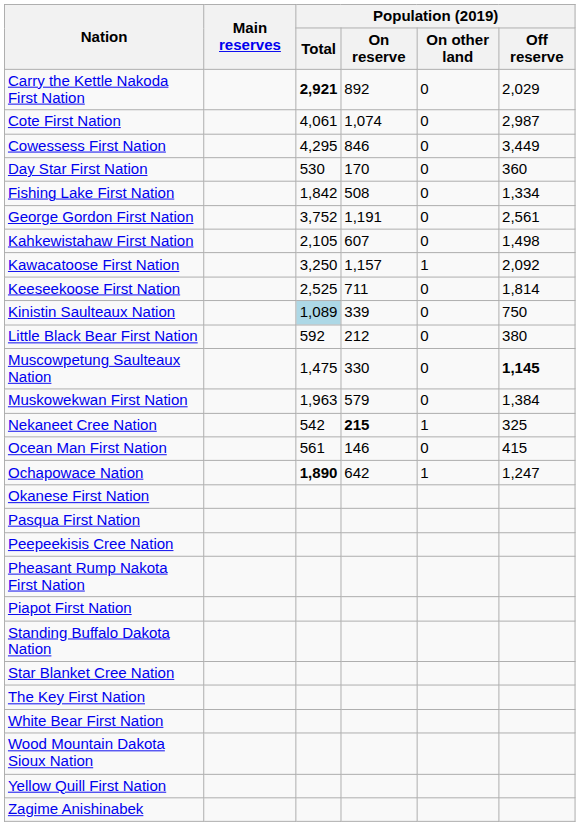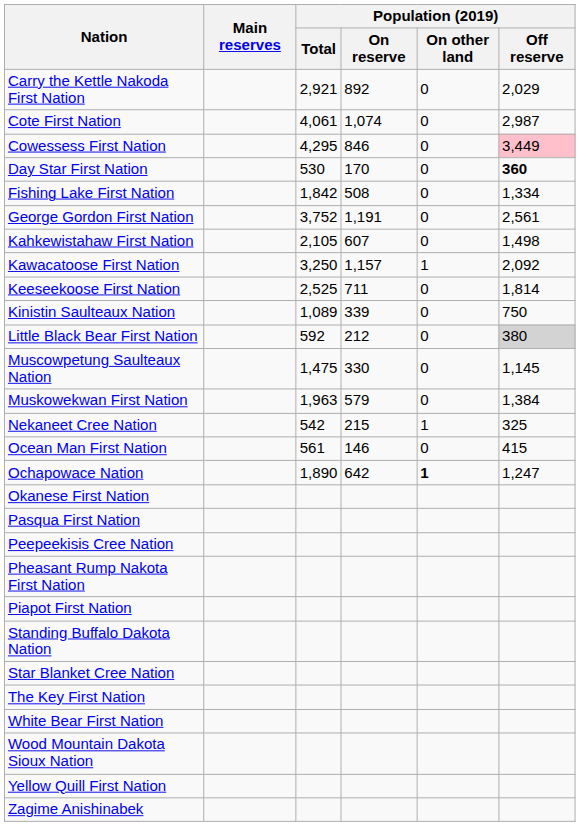Carry the Kettle Nakoda First Nation | Population (2019) / Total: bold -> normal
Cowessess First Nation | Population (2019) / Off reserve: no background -> pink background
Day Star First Nation | Population (2019) / Off reserve: normal -> bold
Kinistin Saulteaux Nation | Population (2019) / Total: lightblue background -> no background
Little Black Bear First Nation | Population (2019) / Off reserve: no background -> lightgrey background
Muscowpetung Saulteaux Nation | Population (2019) / Off reserve: bold -> normal
Nekaneet Cree Nation | Population (2019) / On reserve: bold -> normal
Ochapowace Nation | Population (2019) / Total: bold -> normal
Ochapowace Nation | Population (2019) / On other land: normal -> bold
